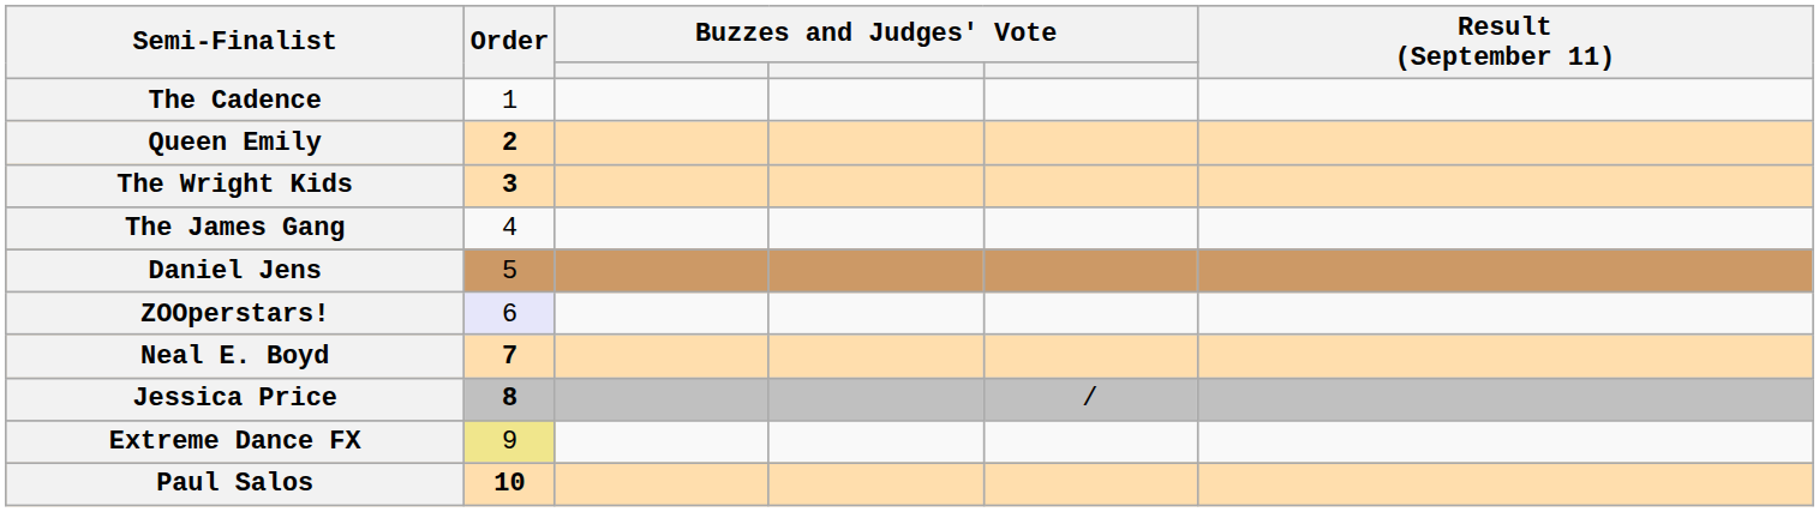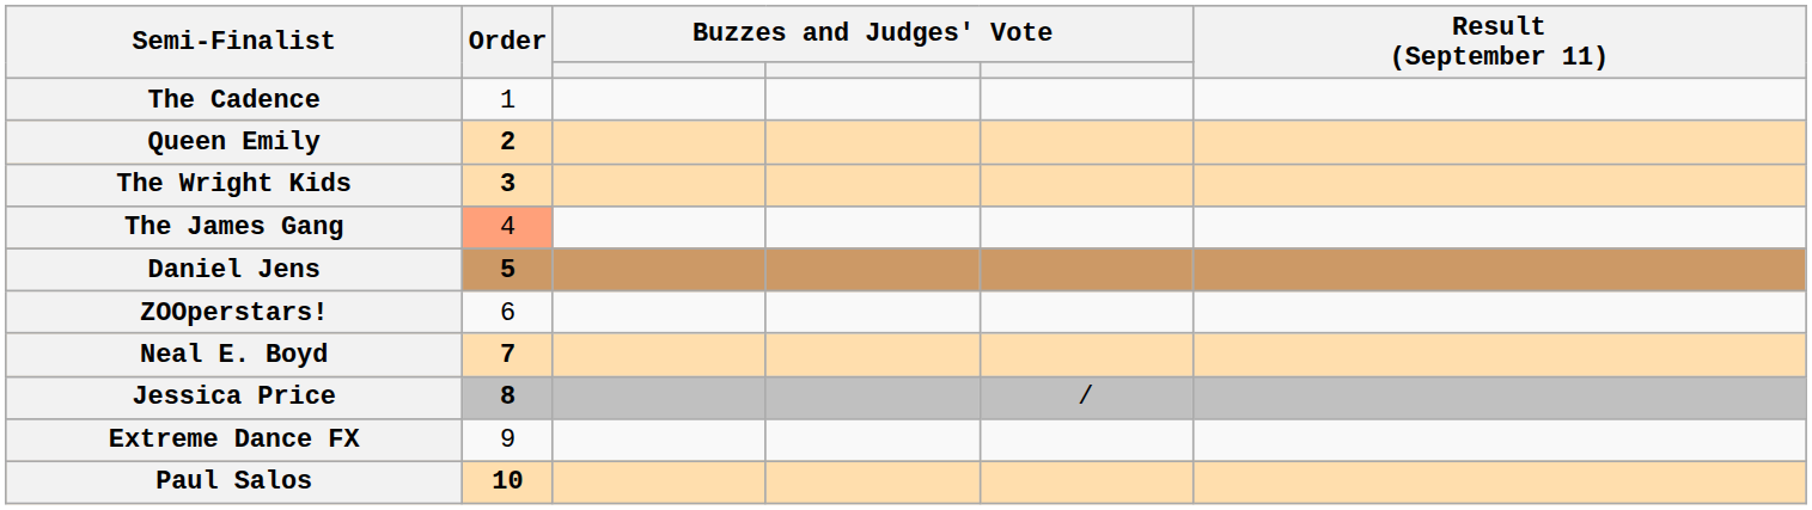The James Gang | Order: no background -> lightsalmon background
Daniel Jens | Order: normal -> bold
ZOOperstars! | Order: lavender background -> no background
Extreme Dance FX | Order: khaki background -> no background
